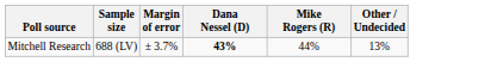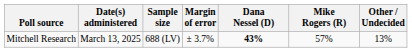+ column: Date(s) administered | March 13, 2025
Mitchell Research | Mike Rogers (R): 44% -> 57%
